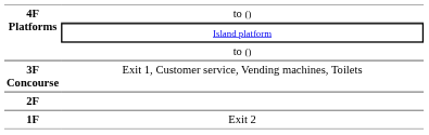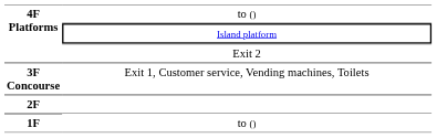row 3 | column 2: to () -> Exit 2
row 6 | column 2: Exit 2 -> to ()
